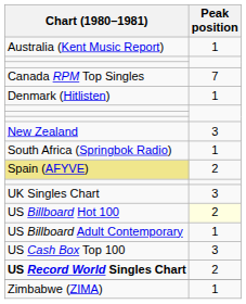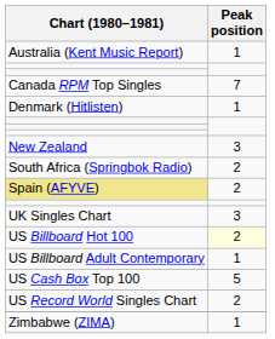row 11 | Peak position: 1 -> 2
row 17 | Peak position: 3 -> 5
row 18 | Chart (1980–1981): bold -> normal
